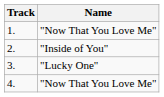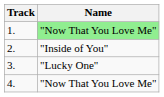1. | Name: no background -> lightgreen background
